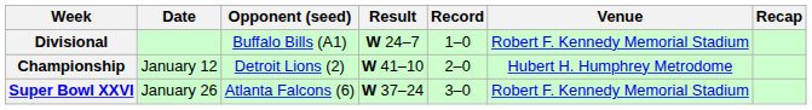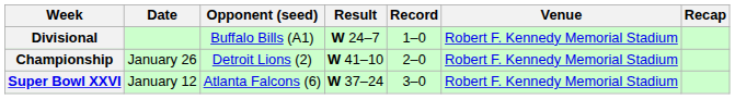Championship | Date: January 12 -> January 26
Championship | Venue: Hubert H. Humphrey Metrodome -> Robert F. Kennedy Memorial Stadium
Super Bowl XXVI | Date: January 26 -> January 12
